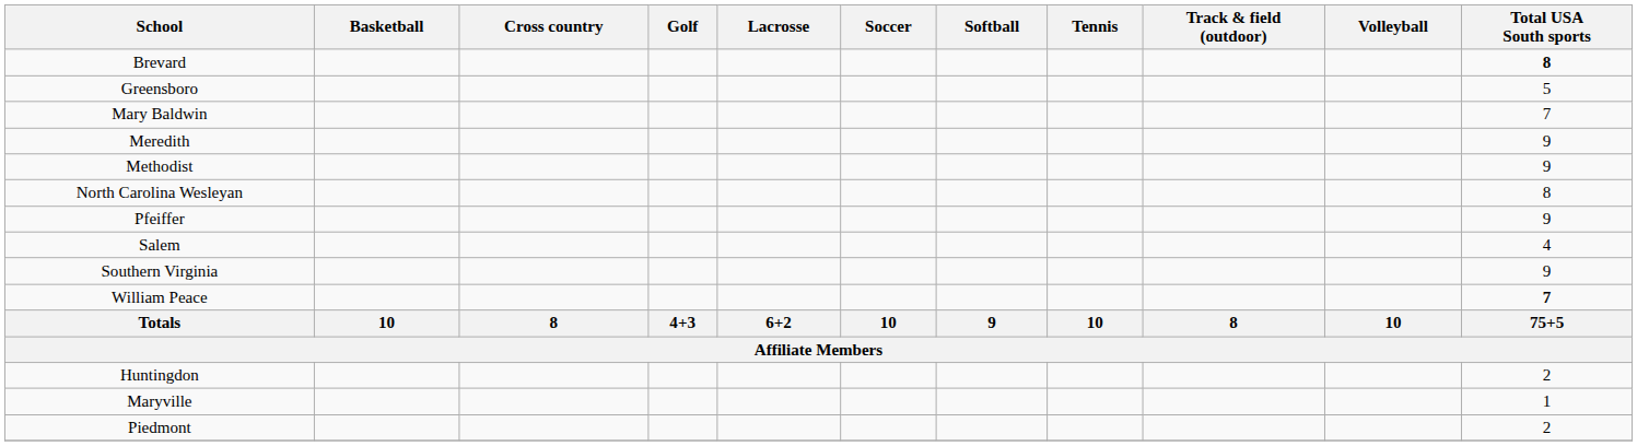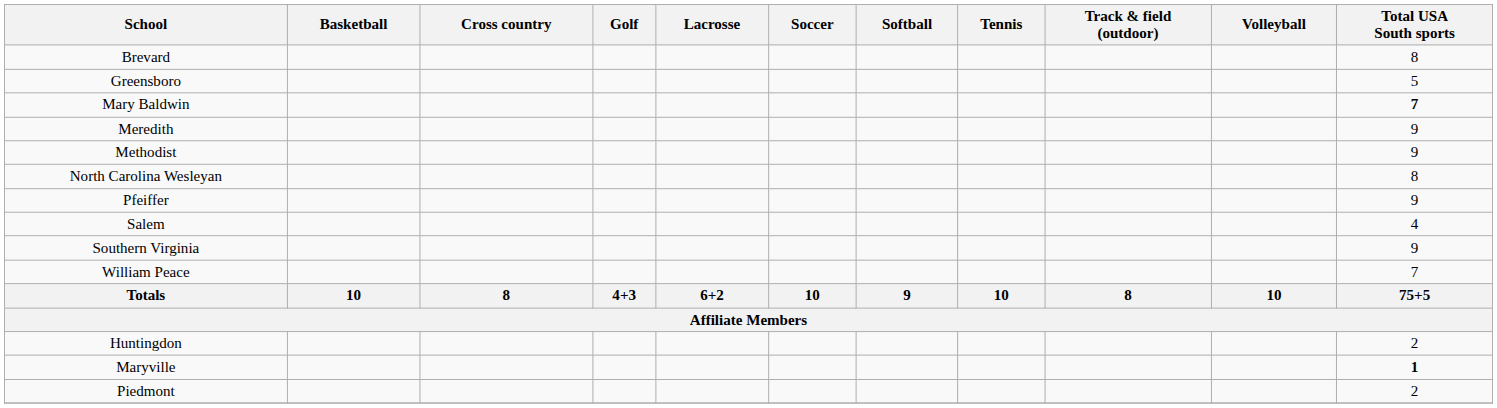Brevard | Total USA South sports: bold -> normal
Mary Baldwin | Total USA South sports: normal -> bold
William Peace | Total USA South sports: bold -> normal
Maryville | Total USA South sports: normal -> bold
